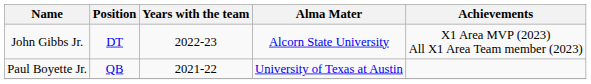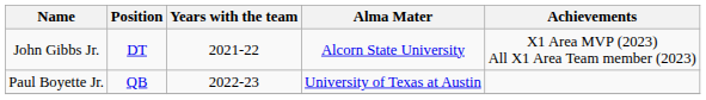John Gibbs Jr. | Years with the team: 2022-23 -> 2021-22
Paul Boyette Jr. | Years with the team: 2021-22 -> 2022-23
